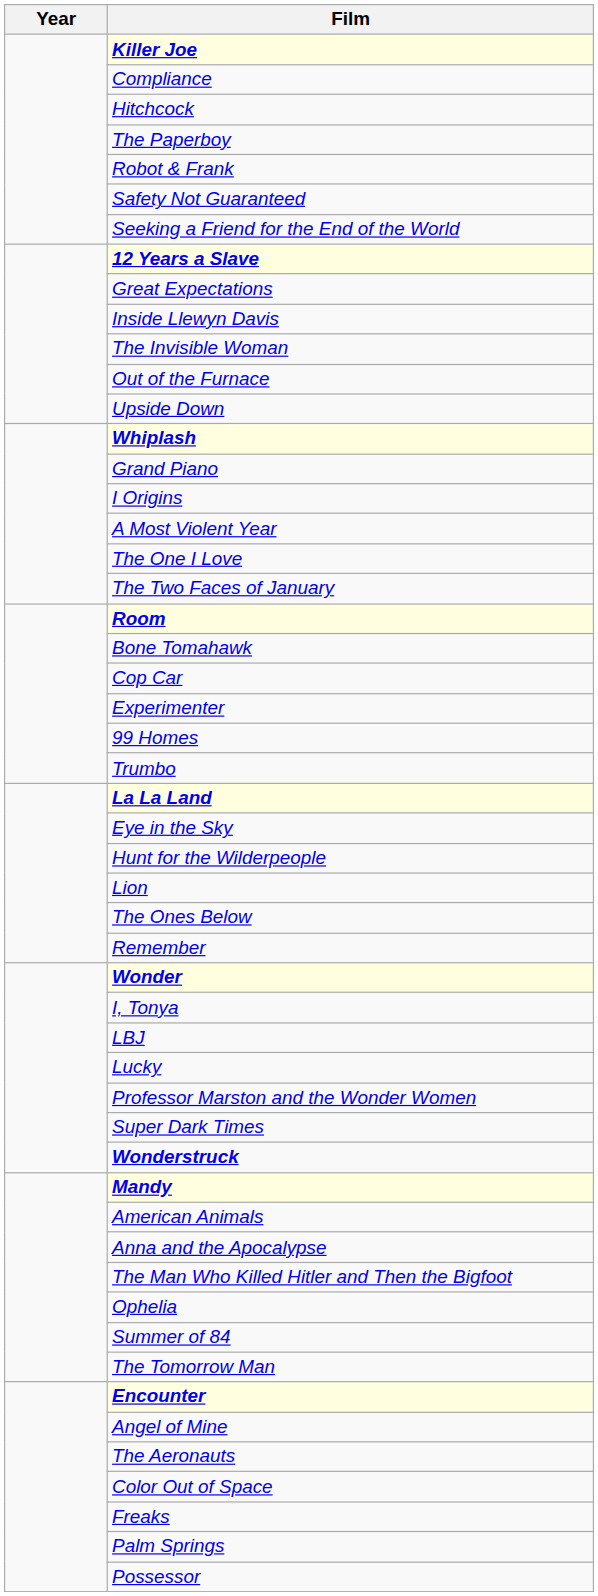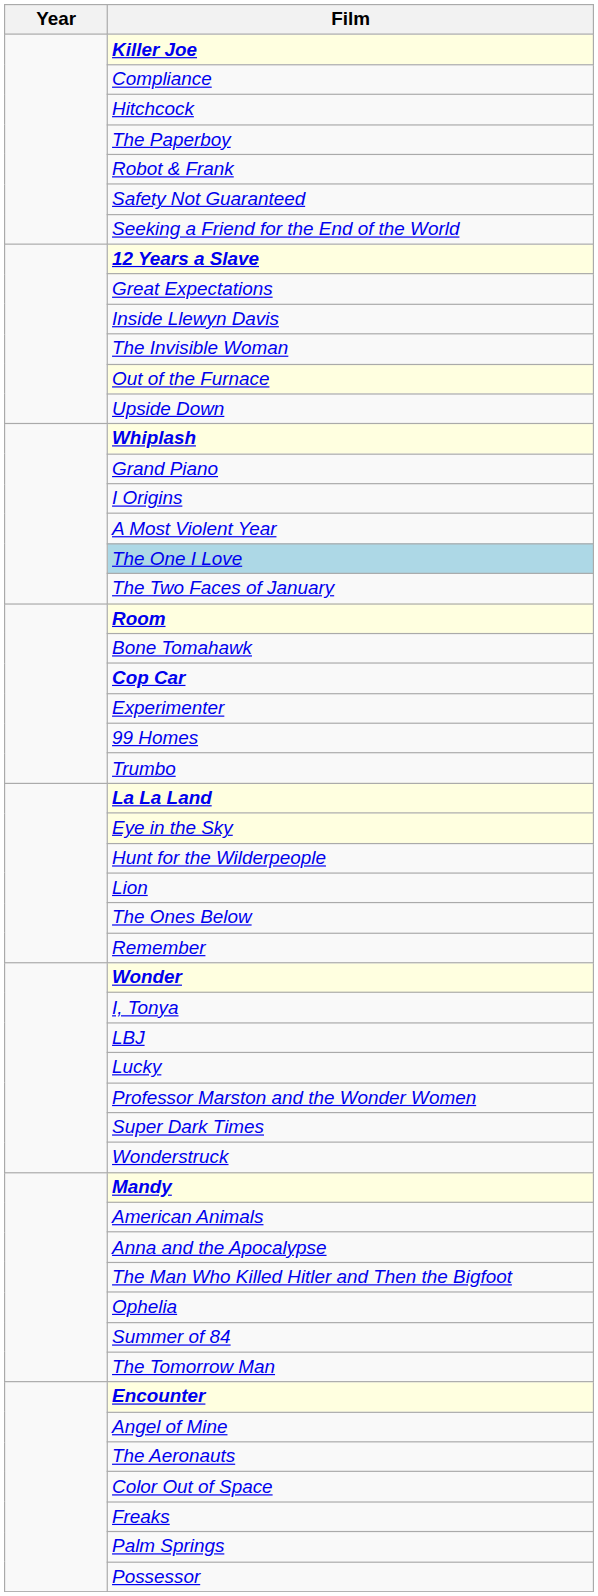Out of the Furnace | Film: no background -> lightyellow background
The One I Love | Film: no background -> lightblue background
Cop Car | Film: normal -> bold
Eye in the Sky | Film: no background -> lightyellow background
Wonderstruck | Film: bold -> normal
